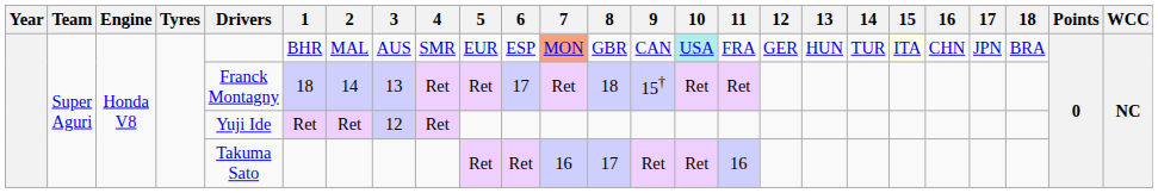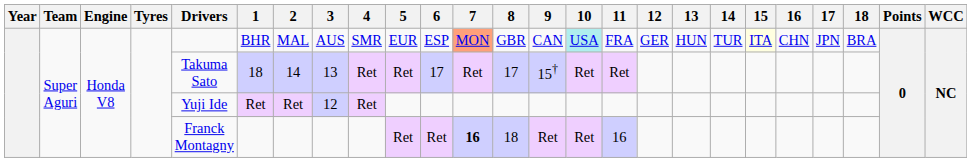row 3 | Drivers: Franck Montagny -> Takuma Sato
row 3 | 8: 18 -> 17
row 5 | Drivers: Takuma Sato -> Franck Montagny
row 5 | 7: normal -> bold
row 5 | 8: 17 -> 18
